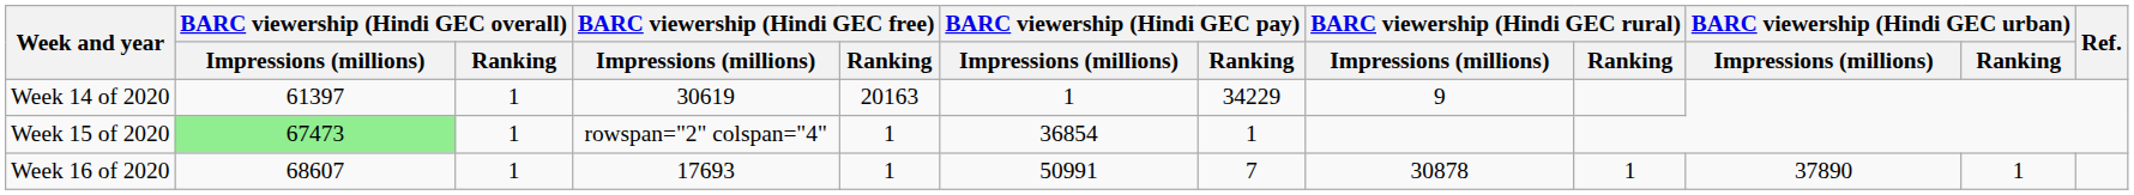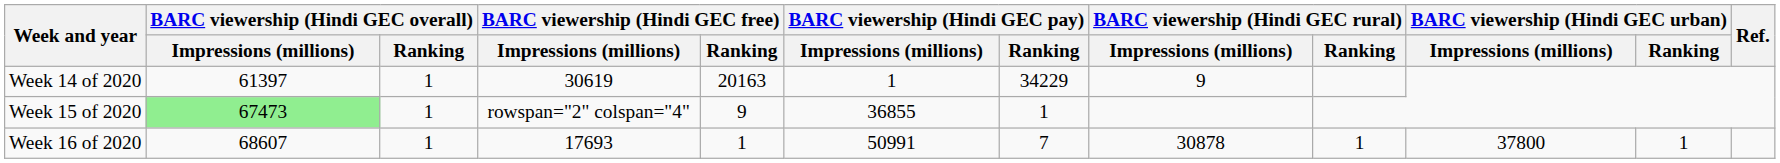Week 15 of 2020 | BARC viewership (Hindi GEC free) / Ranking: 1 -> 9
Week 15 of 2020 | BARC viewership (Hindi GEC pay) / Impressions (millions): 36854 -> 36855
Week 16 of 2020 | BARC viewership (Hindi GEC urban) / Impressions (millions): 37890 -> 37800
